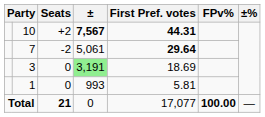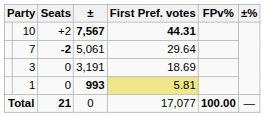7 | Seats: normal -> bold
7 | First Pref. votes: bold -> normal
3 | ±: lightgreen background -> no background
1 | ±: normal -> bold
1 | First Pref. votes: no background -> khaki background
